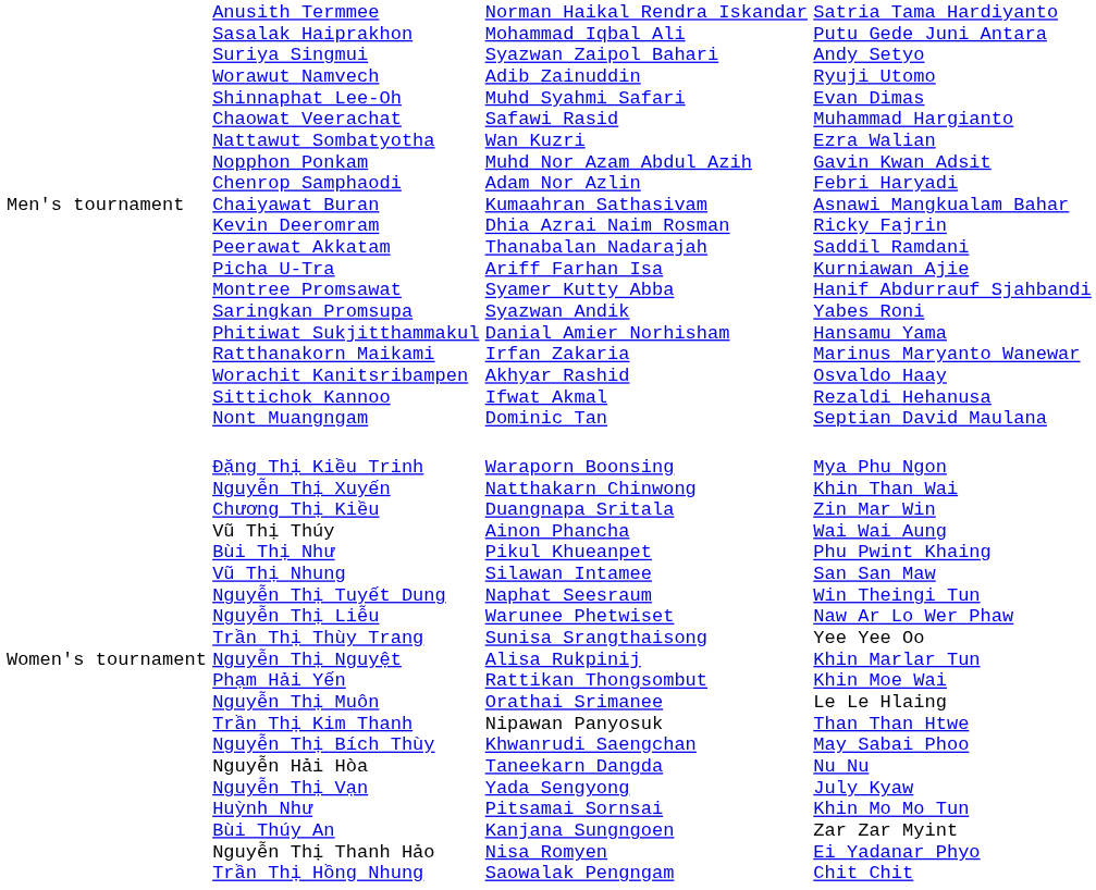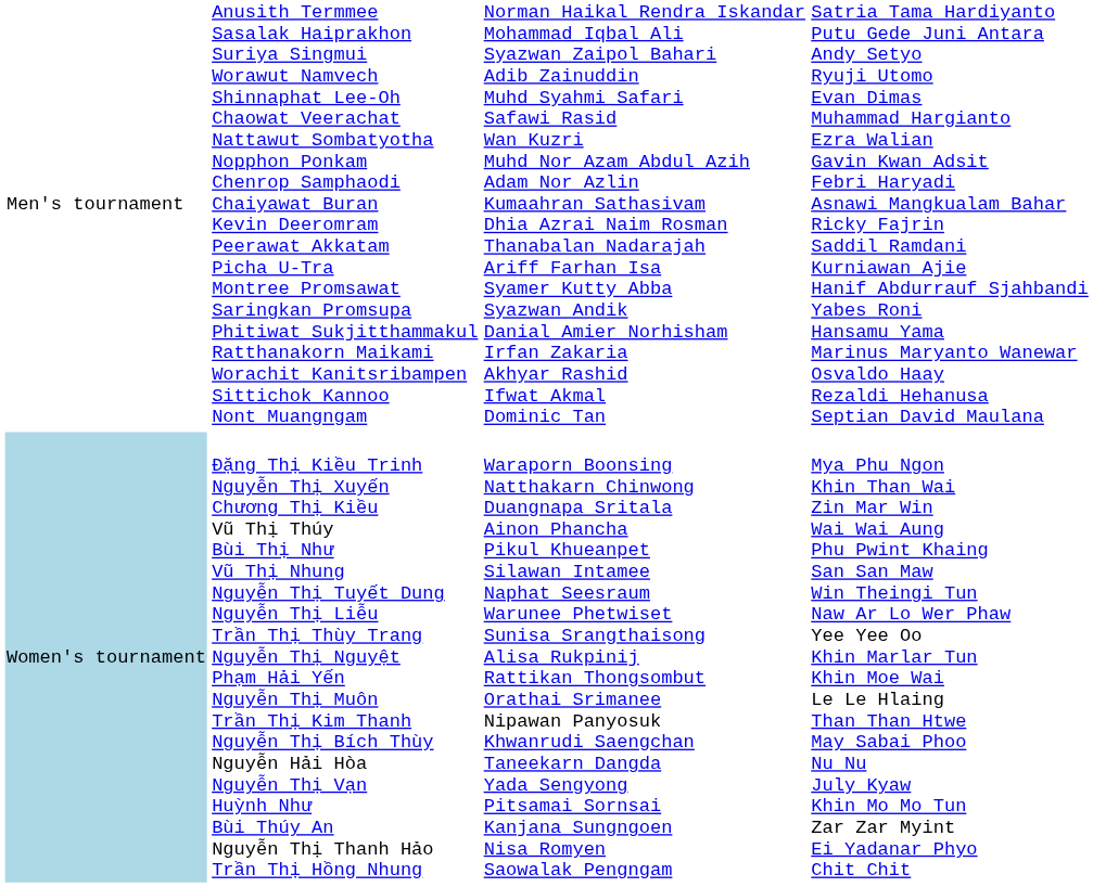Women's tournament | column 1: no background -> lightblue background
